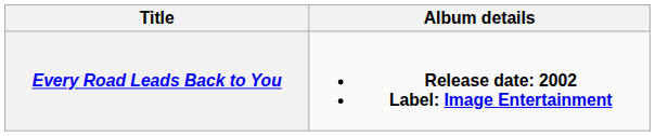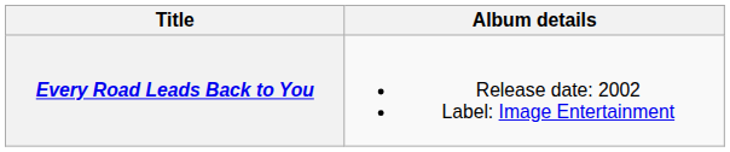Every Road Leads Back to You | Album details: bold -> normal
